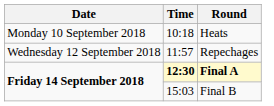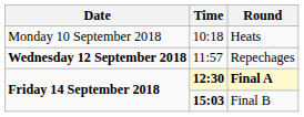Repechages | Date: normal -> bold
Final B | Time: normal -> bold
